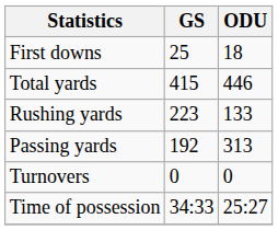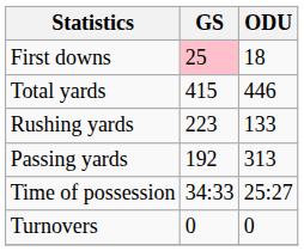First downs | GS: no background -> pink background
rows swapped: Turnovers <-> Time of possession
